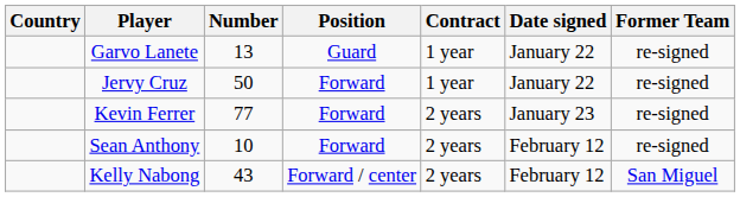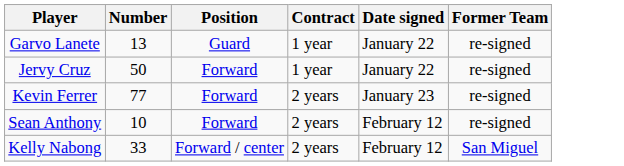- column: Country
Kelly Nabong | Number: 43 -> 33
